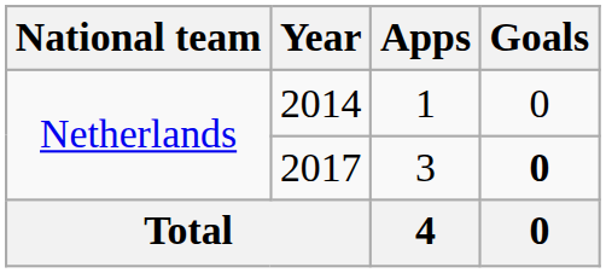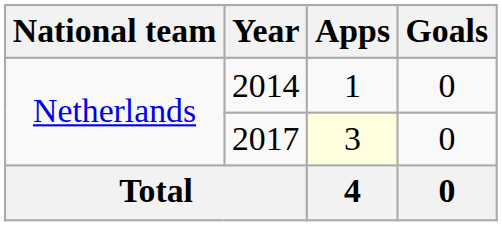2017 | Apps: no background -> lightyellow background
2017 | Goals: bold -> normal
